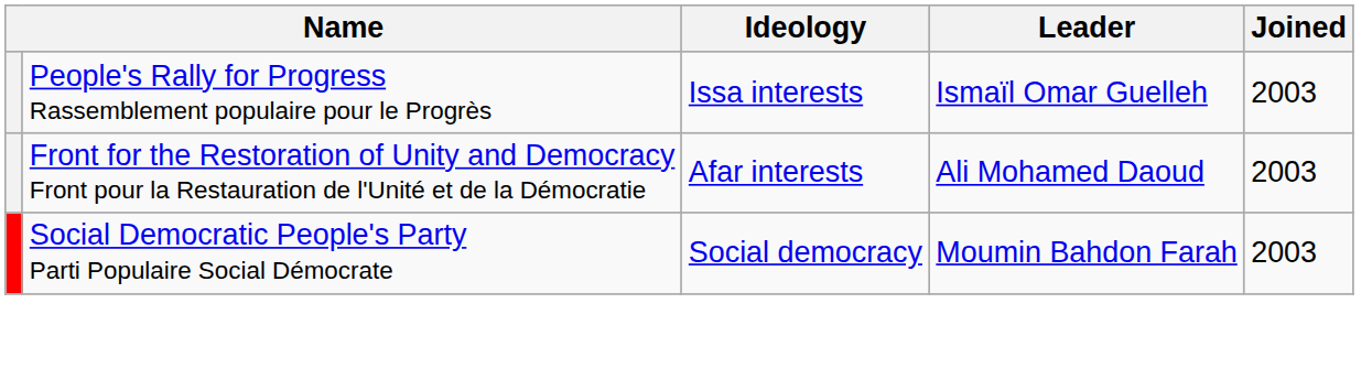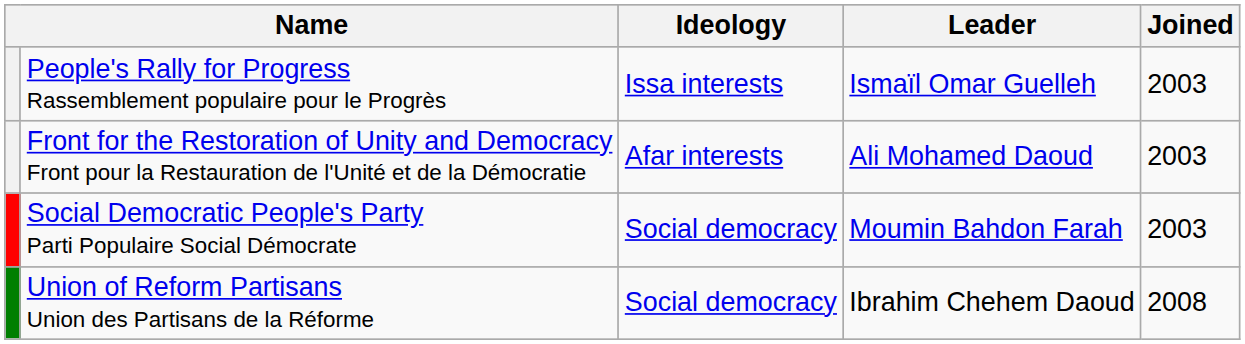+ row: Union of Reform Partisans Union des Partisans de la Réforme | Social democracy | Ibrahim Chehem Daoud | 2008
